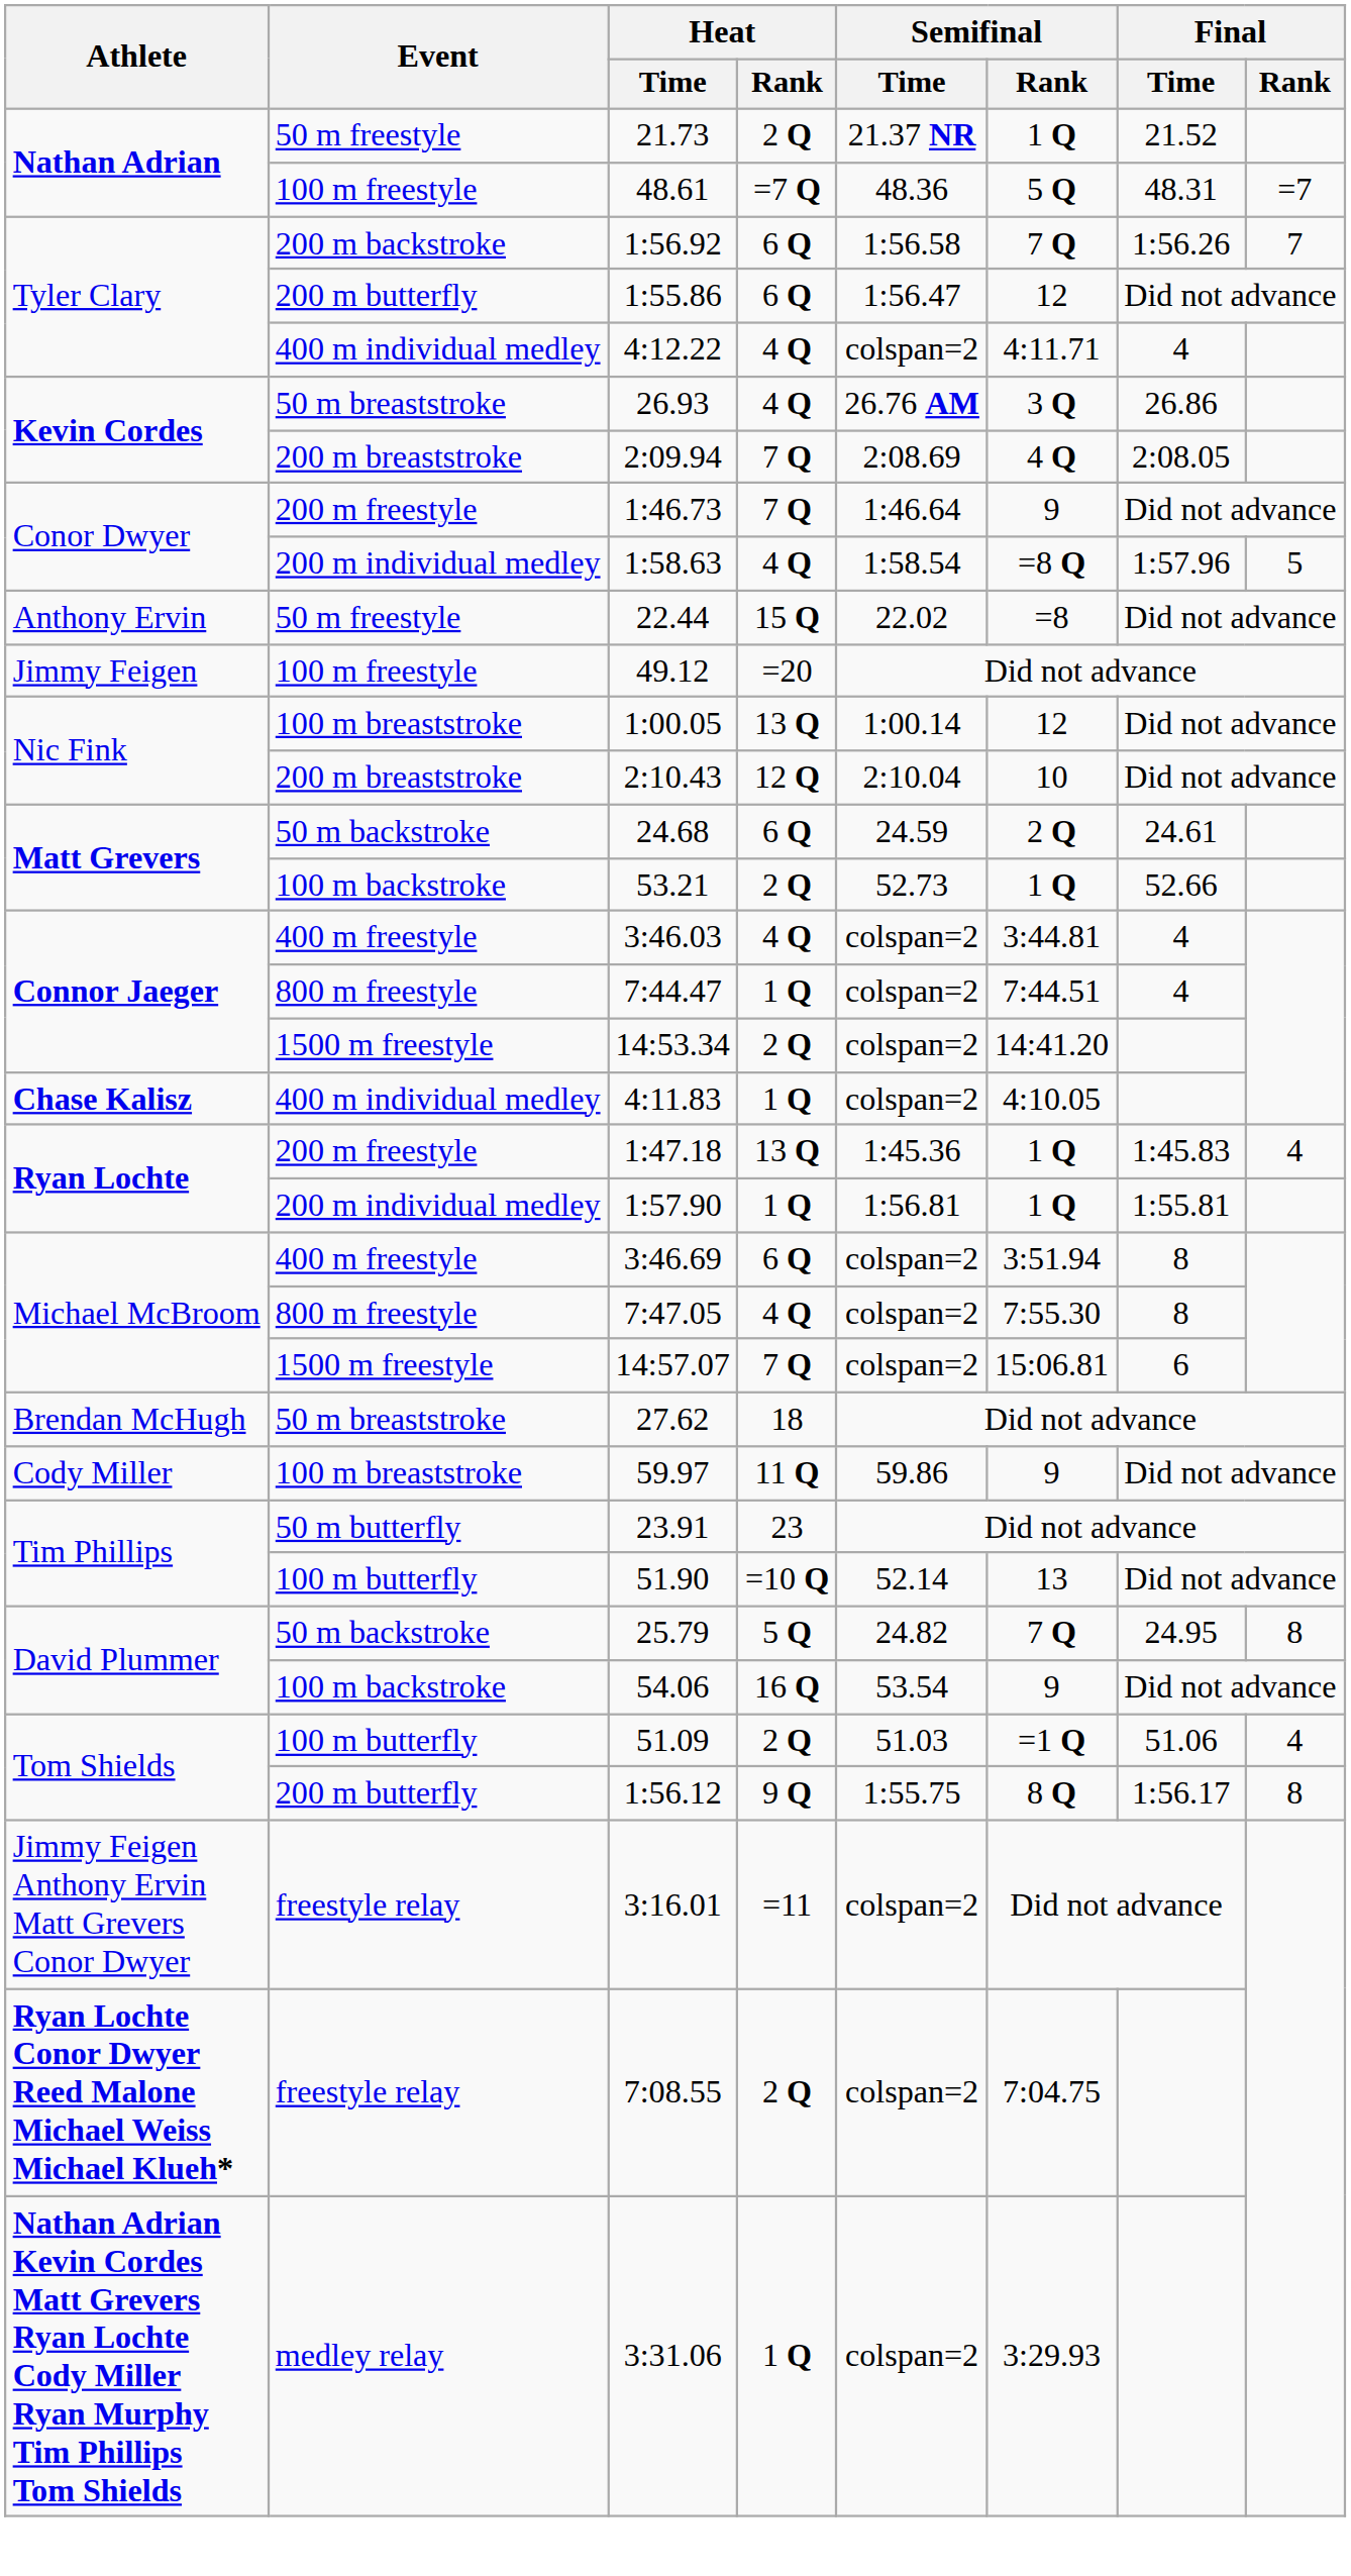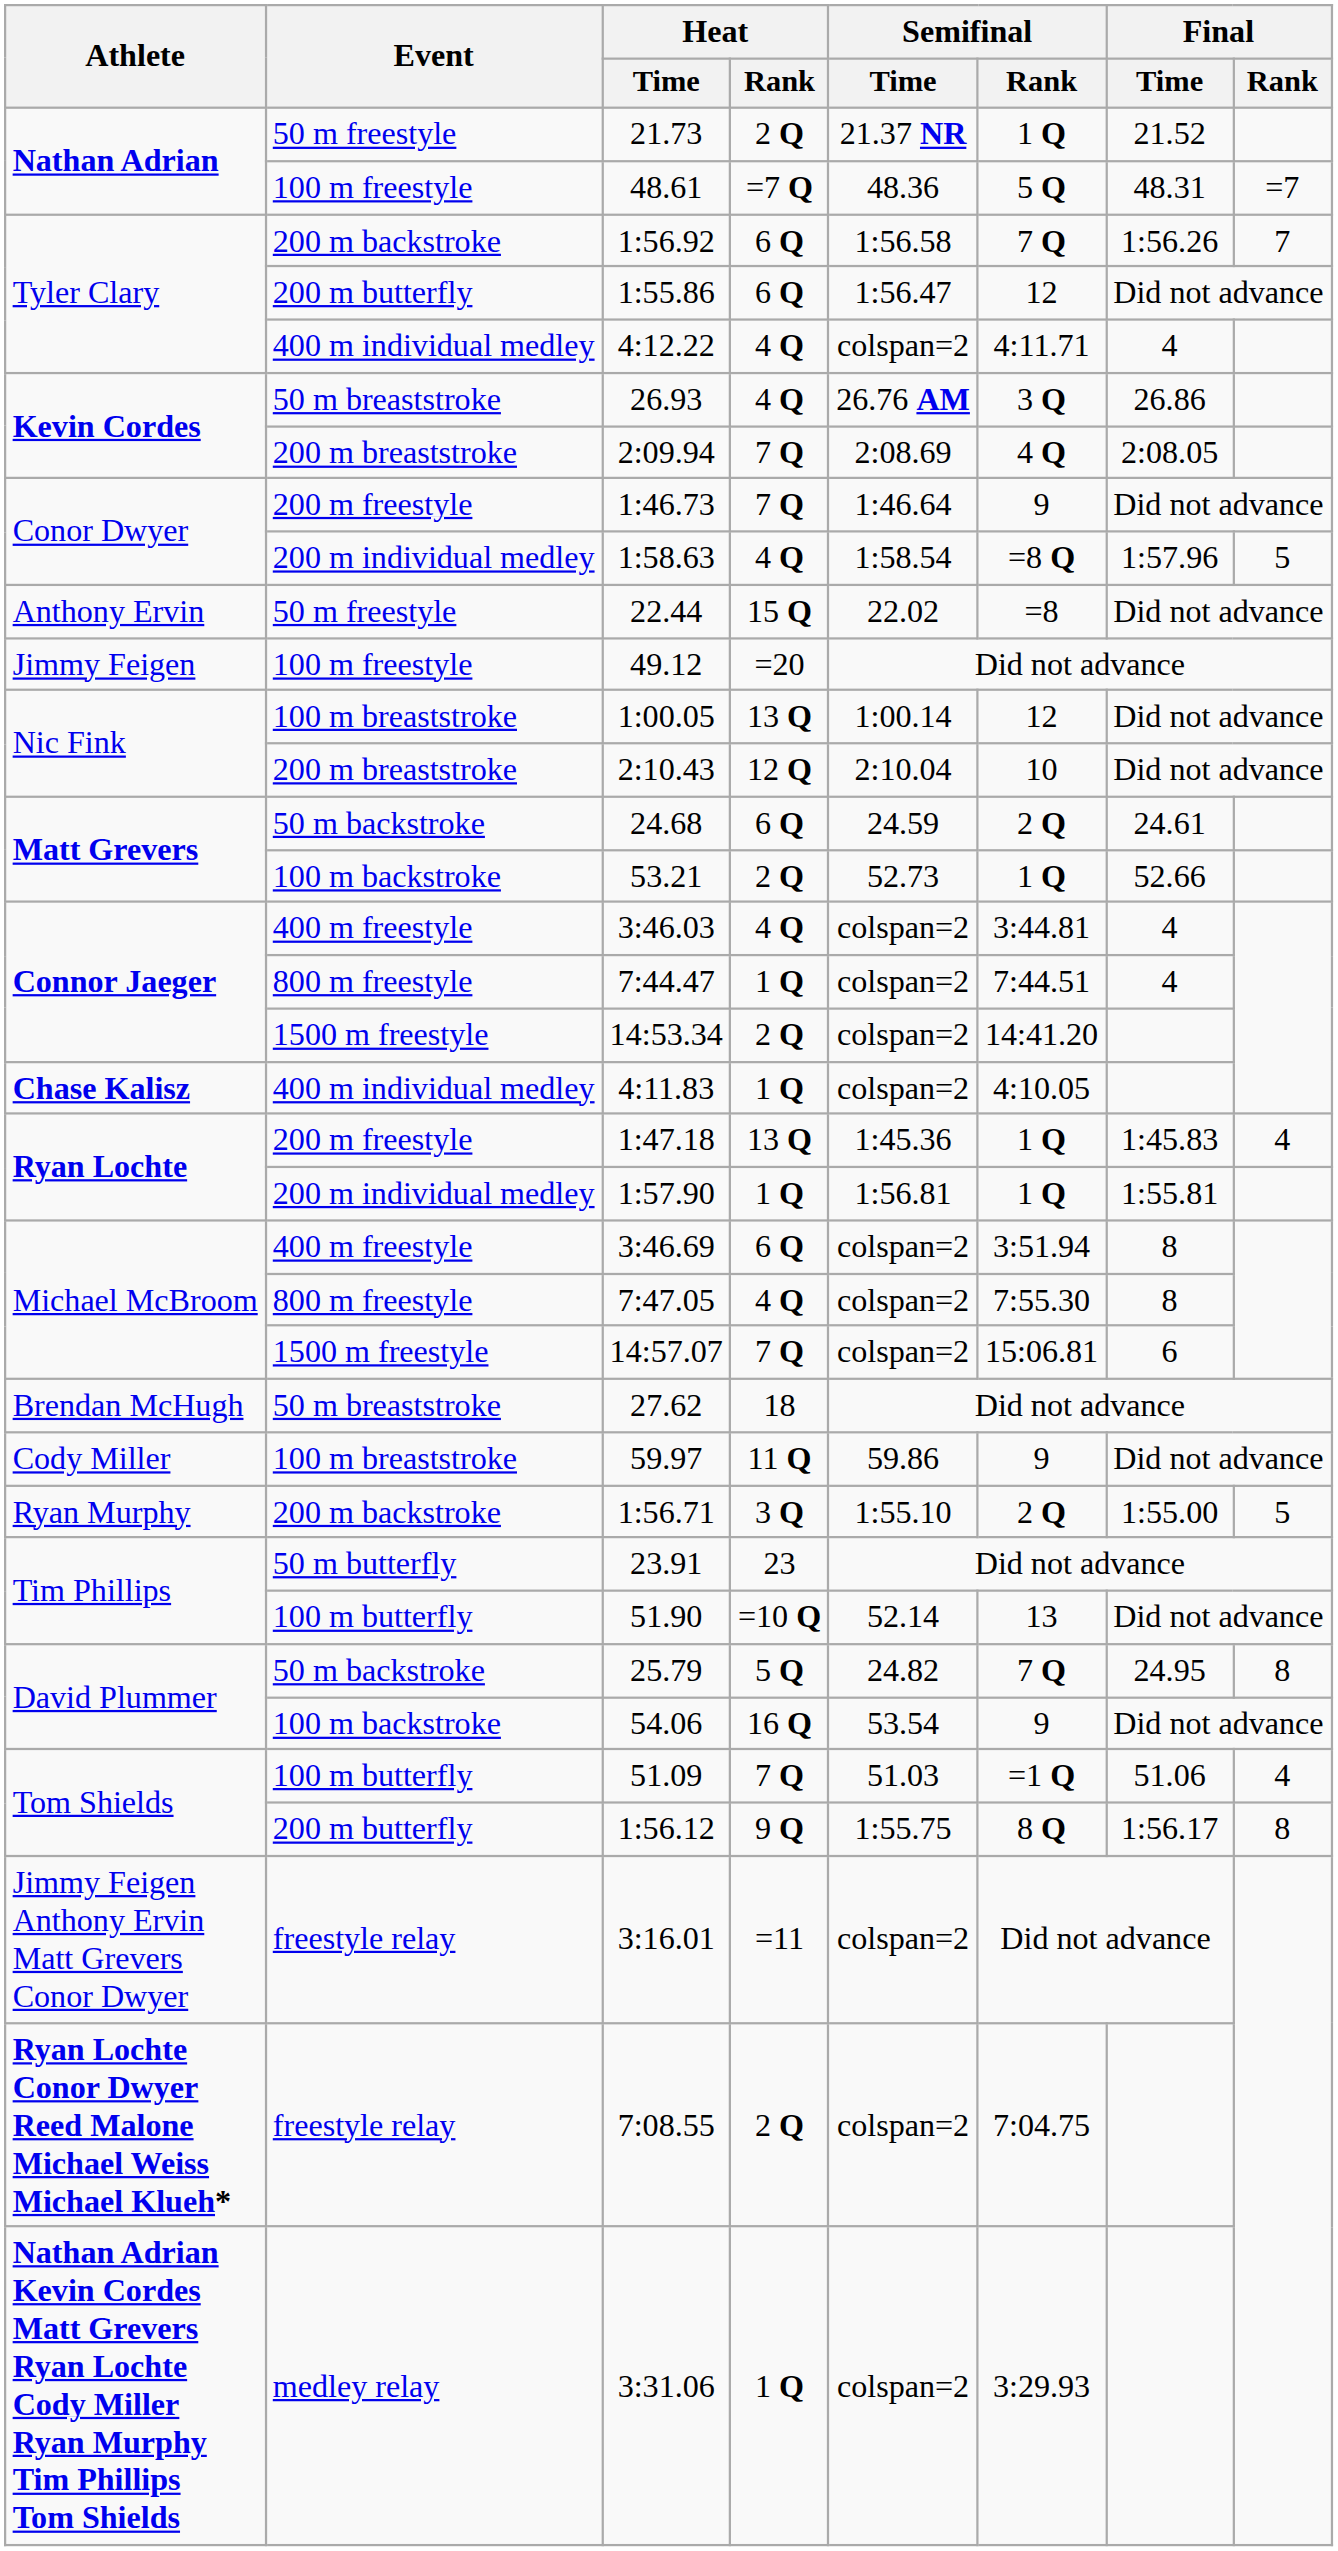+ row: Ryan Murphy | 200 m backstroke | 1:56.71 | 3 Q | 1:55.10 | 2 Q | 1:55.00 | 5
51.09 | Heat / Rank: 2 Q -> 7 Q
